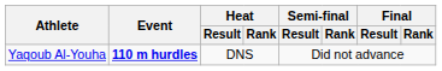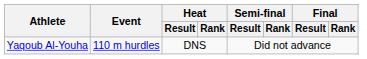Yaqoub Al-Youha | Event: bold -> normal
